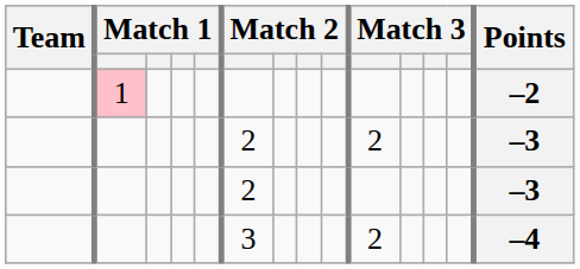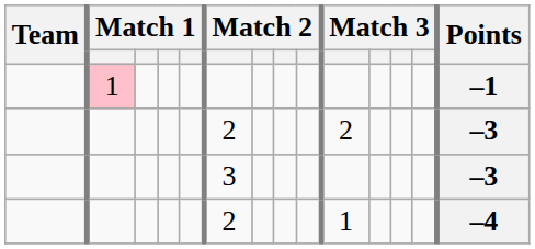row 3 | Points: –2 -> –1
row 5 | column 6: 2 -> 3
row 6 | column 6: 3 -> 2
row 6 | column 10: 2 -> 1
